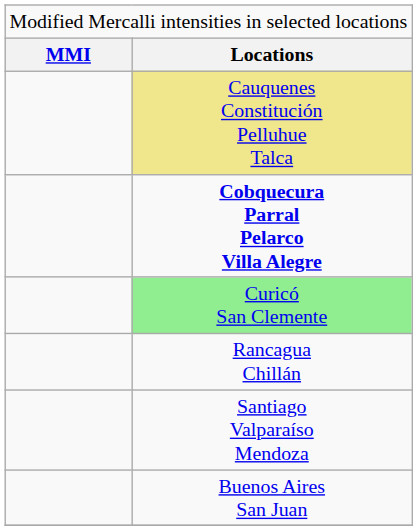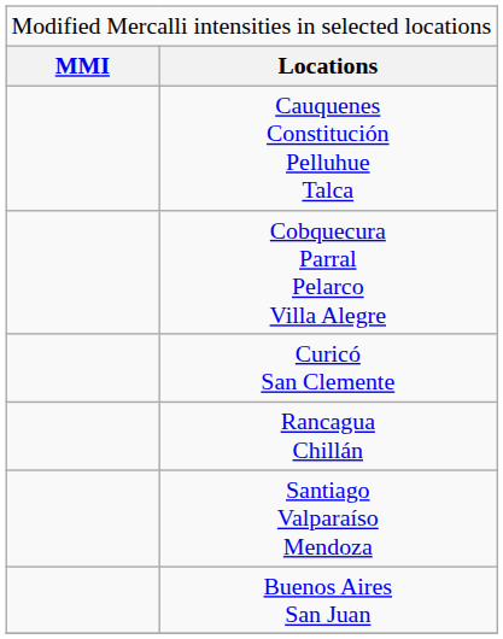Cauquenes Constitución Pelluhue Talca | column 2: khaki background -> no background
Cobquecura Parral Pelarco Villa Alegre | column 2: bold -> normal
Curicó San Clemente | column 2: lightgreen background -> no background
